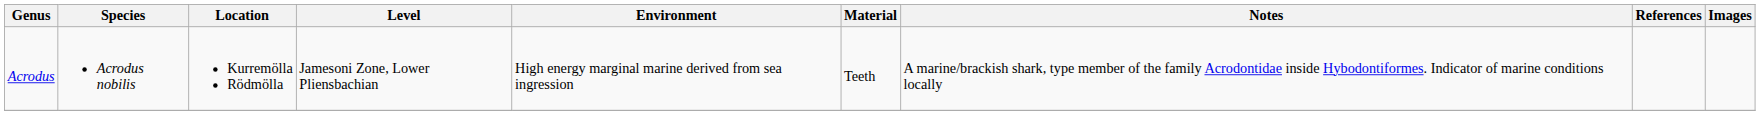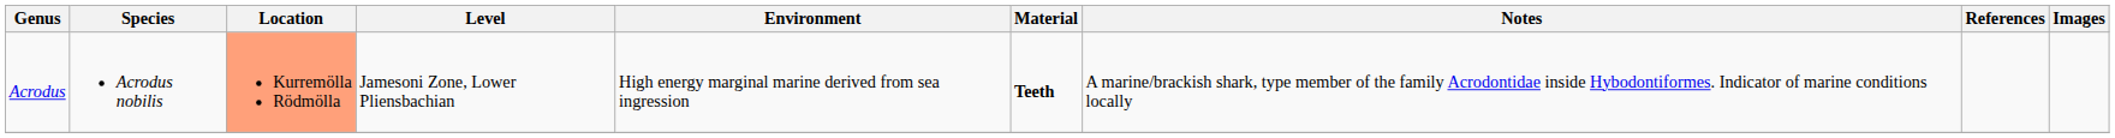Acrodus | Location: no background -> lightsalmon background
Acrodus | Material: normal -> bold
